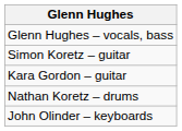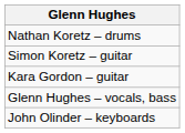row 2 | column 1: Glenn Hughes – vocals, bass -> Nathan Koretz – drums
row 5 | column 1: Nathan Koretz – drums -> Glenn Hughes – vocals, bass
